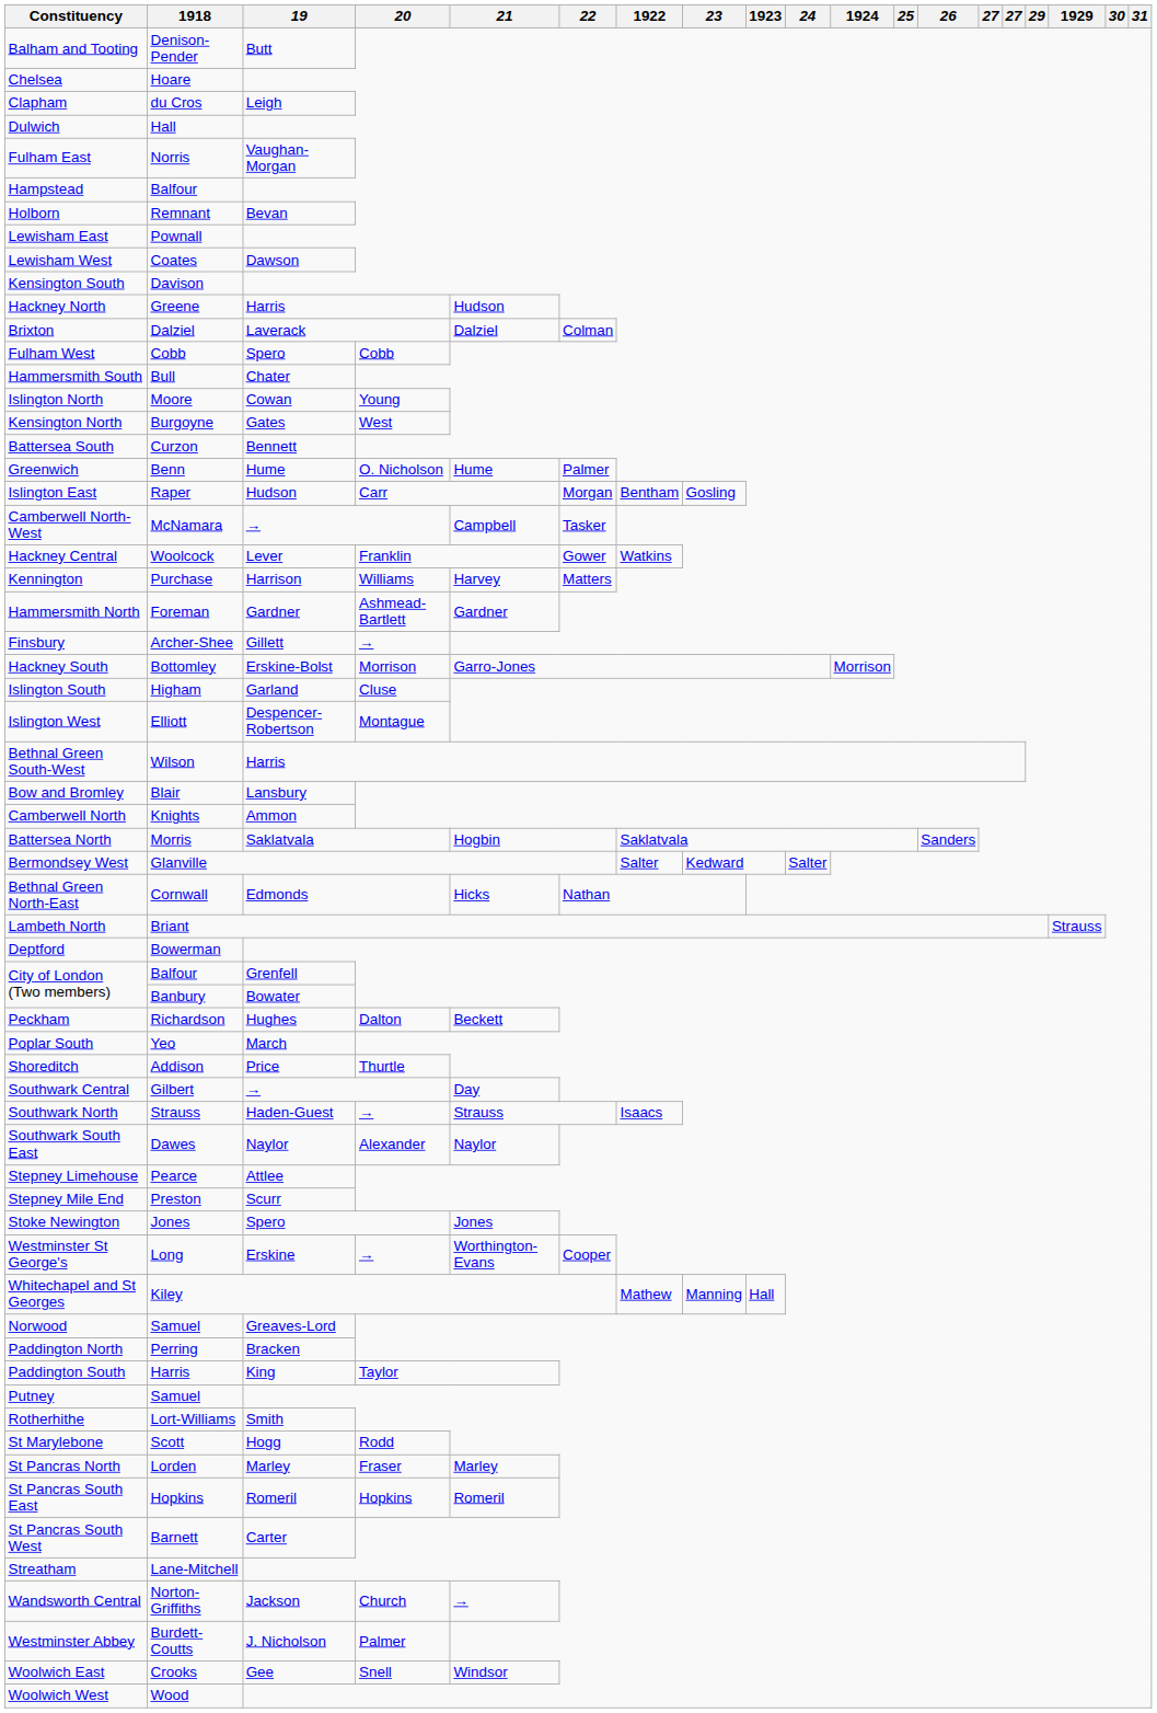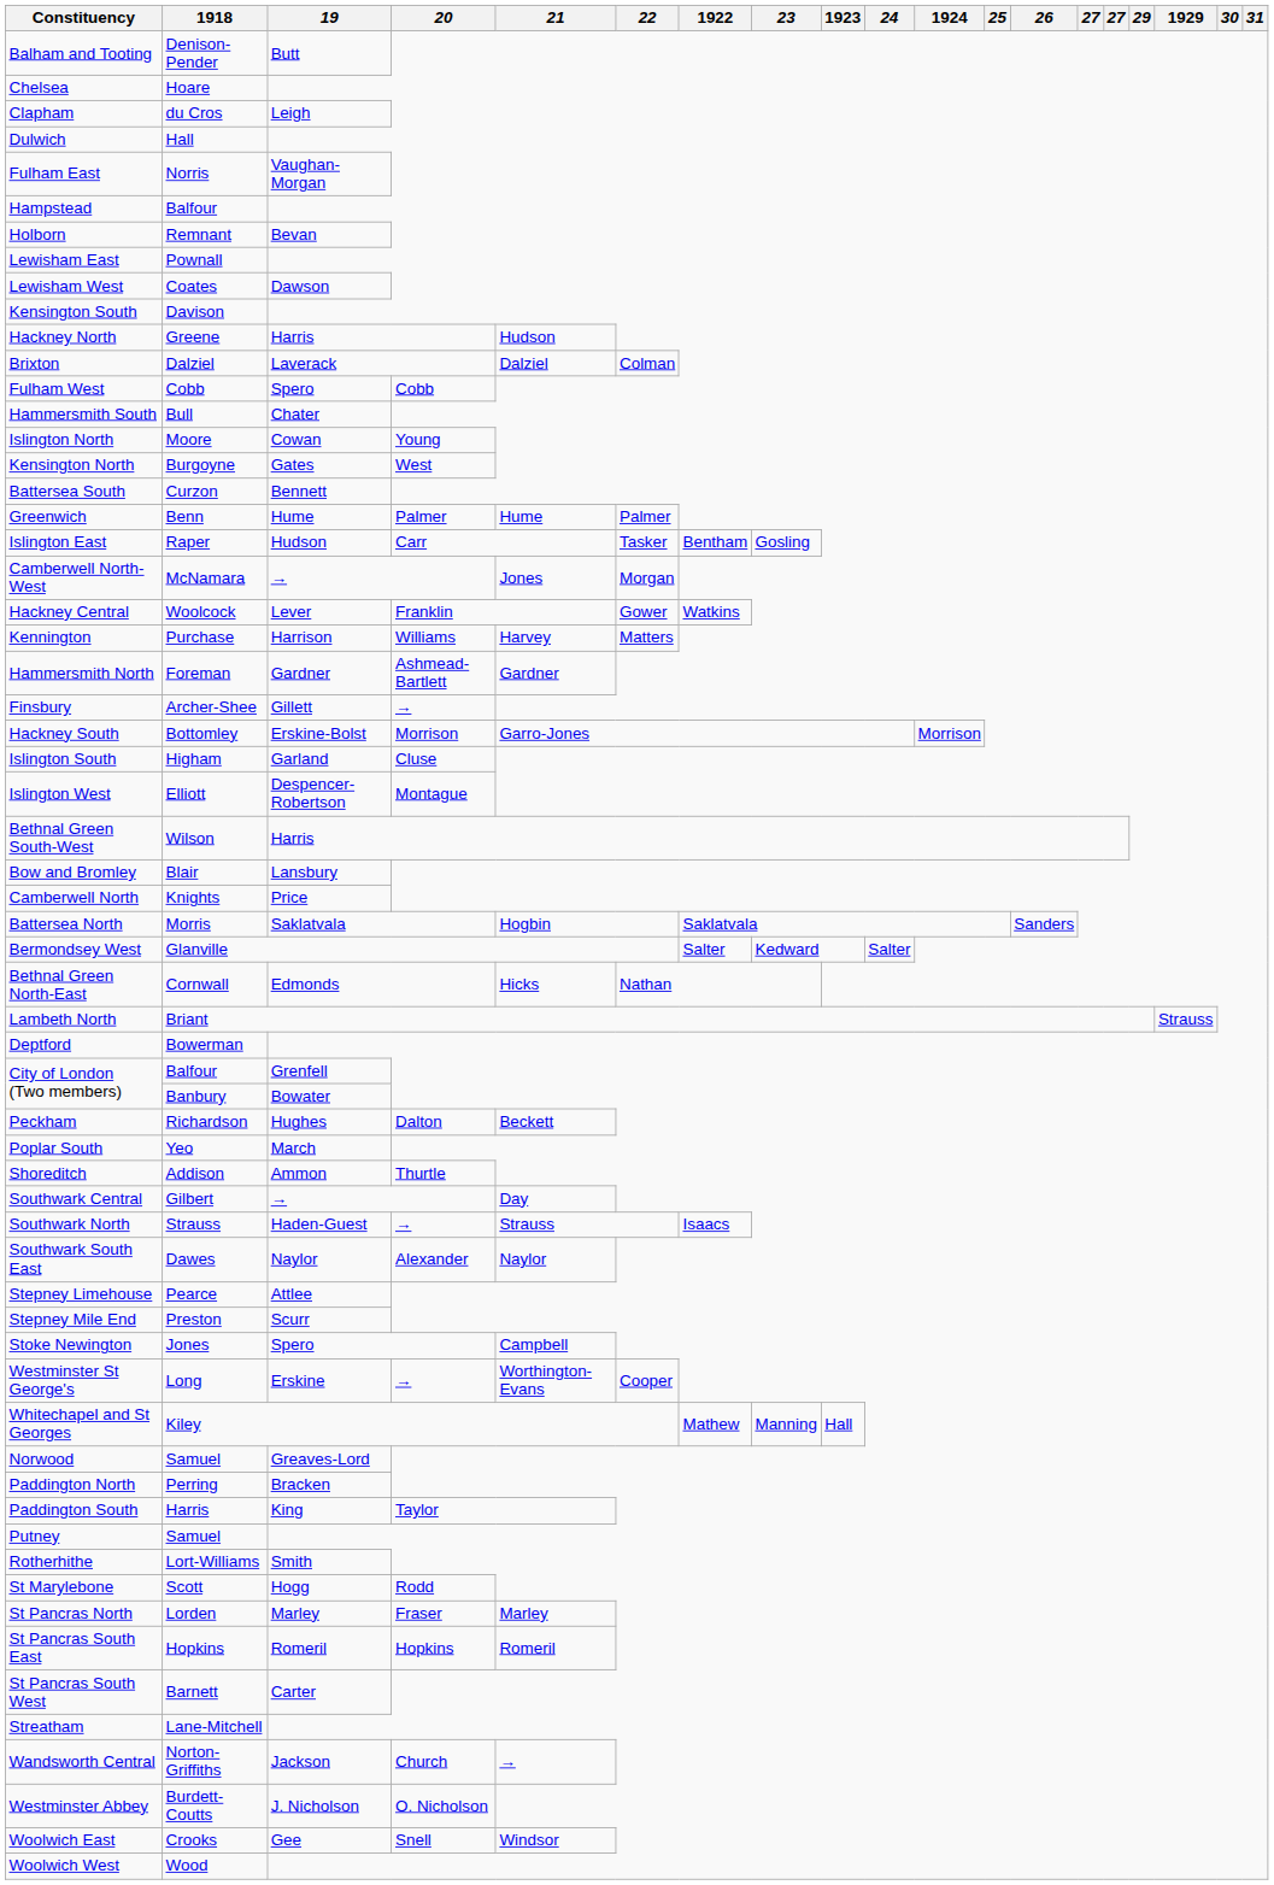Greenwich | 20: O. Nicholson -> Palmer
Islington East | 22: Morgan -> Tasker
Camberwell North-West | 21: Campbell -> Jones
Camberwell North-West | 22: Tasker -> Morgan
Camberwell North | 19: Ammon -> Price
Shoreditch | 19: Price -> Ammon
Stoke Newington | 21: Jones -> Campbell
Westminster Abbey | 20: Palmer -> O. Nicholson
